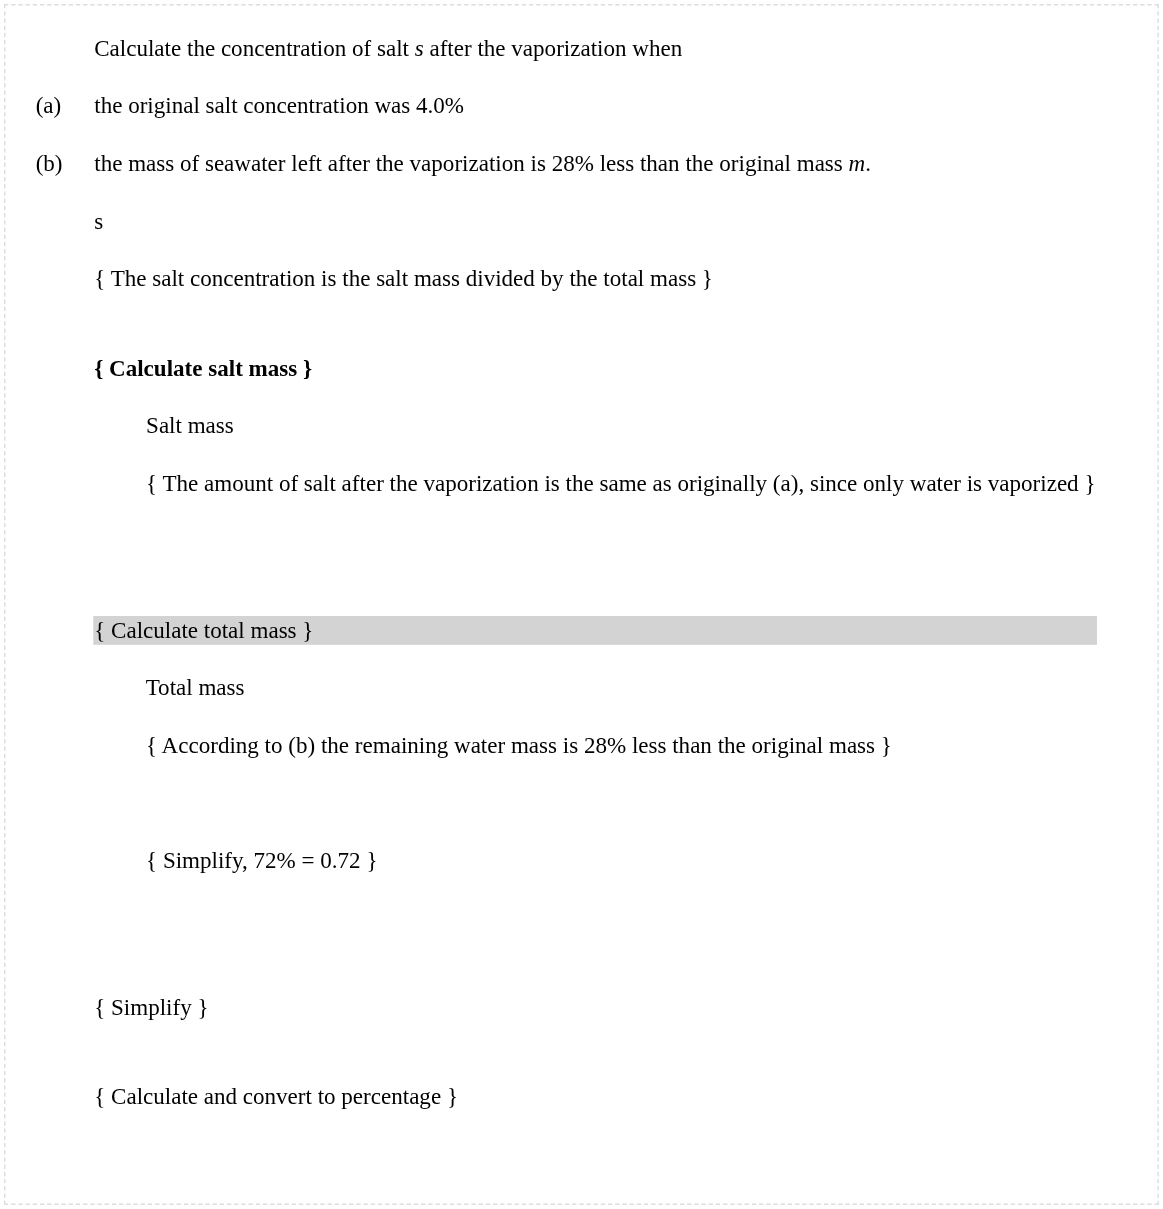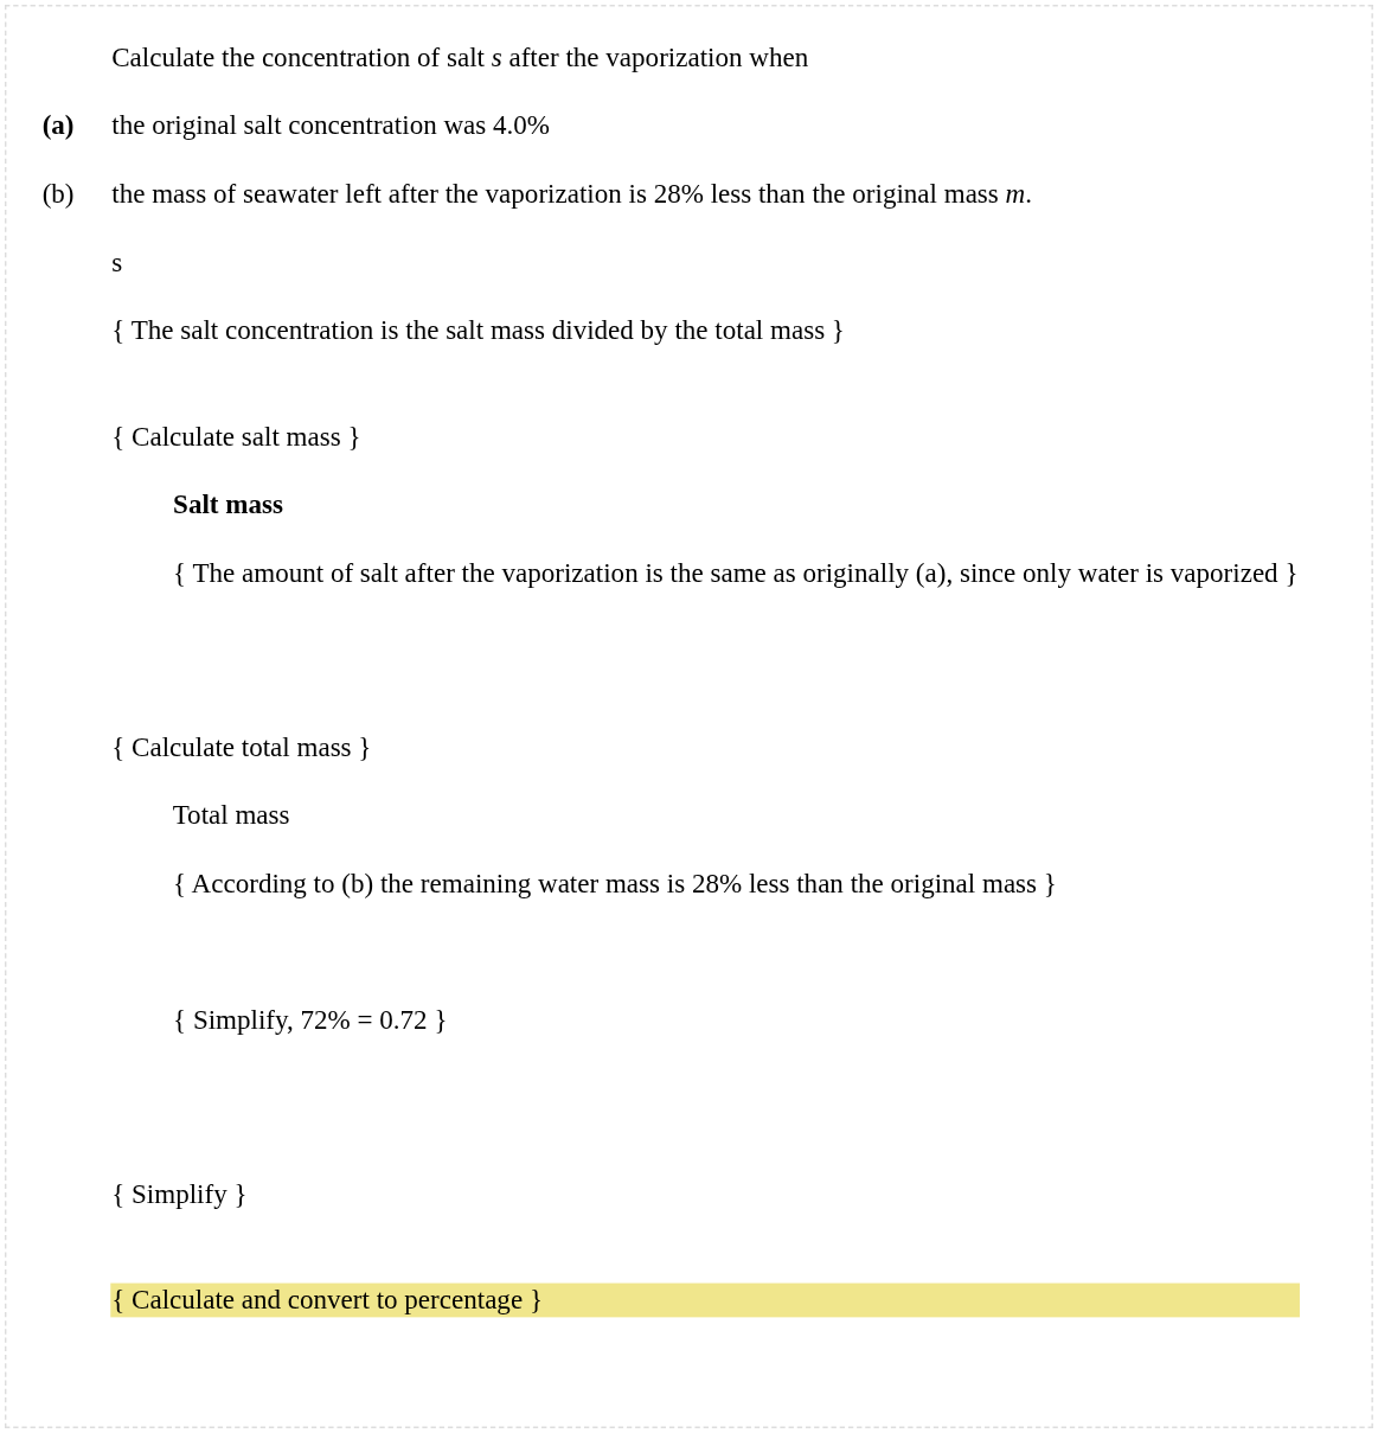the original salt concentration was 4.0% | column 1: normal -> bold
{ Calculate salt mass } | column 2: bold -> normal
Salt mass | column 2: normal -> bold
{ Calculate total mass } | column 2: lightgrey background -> no background
{ Calculate and convert to percentage } | column 2: no background -> khaki background
